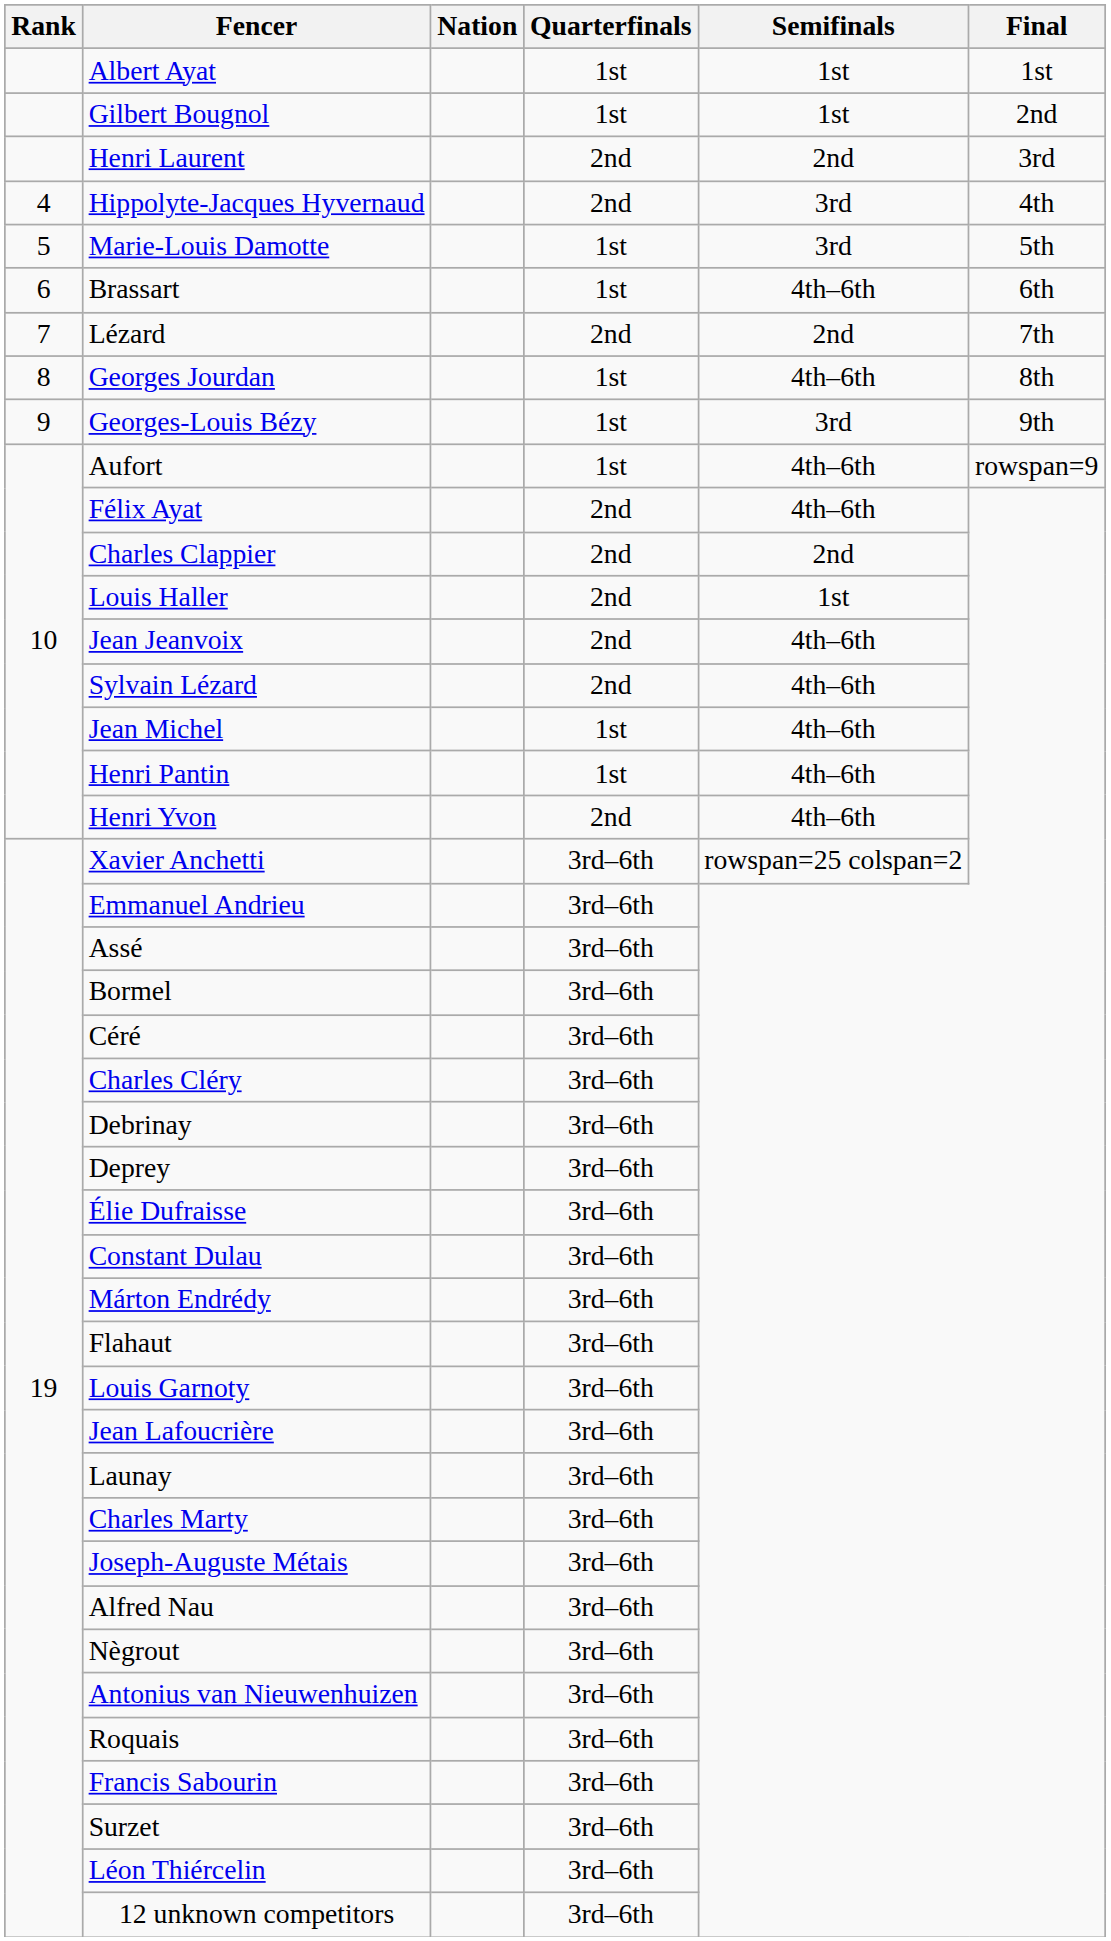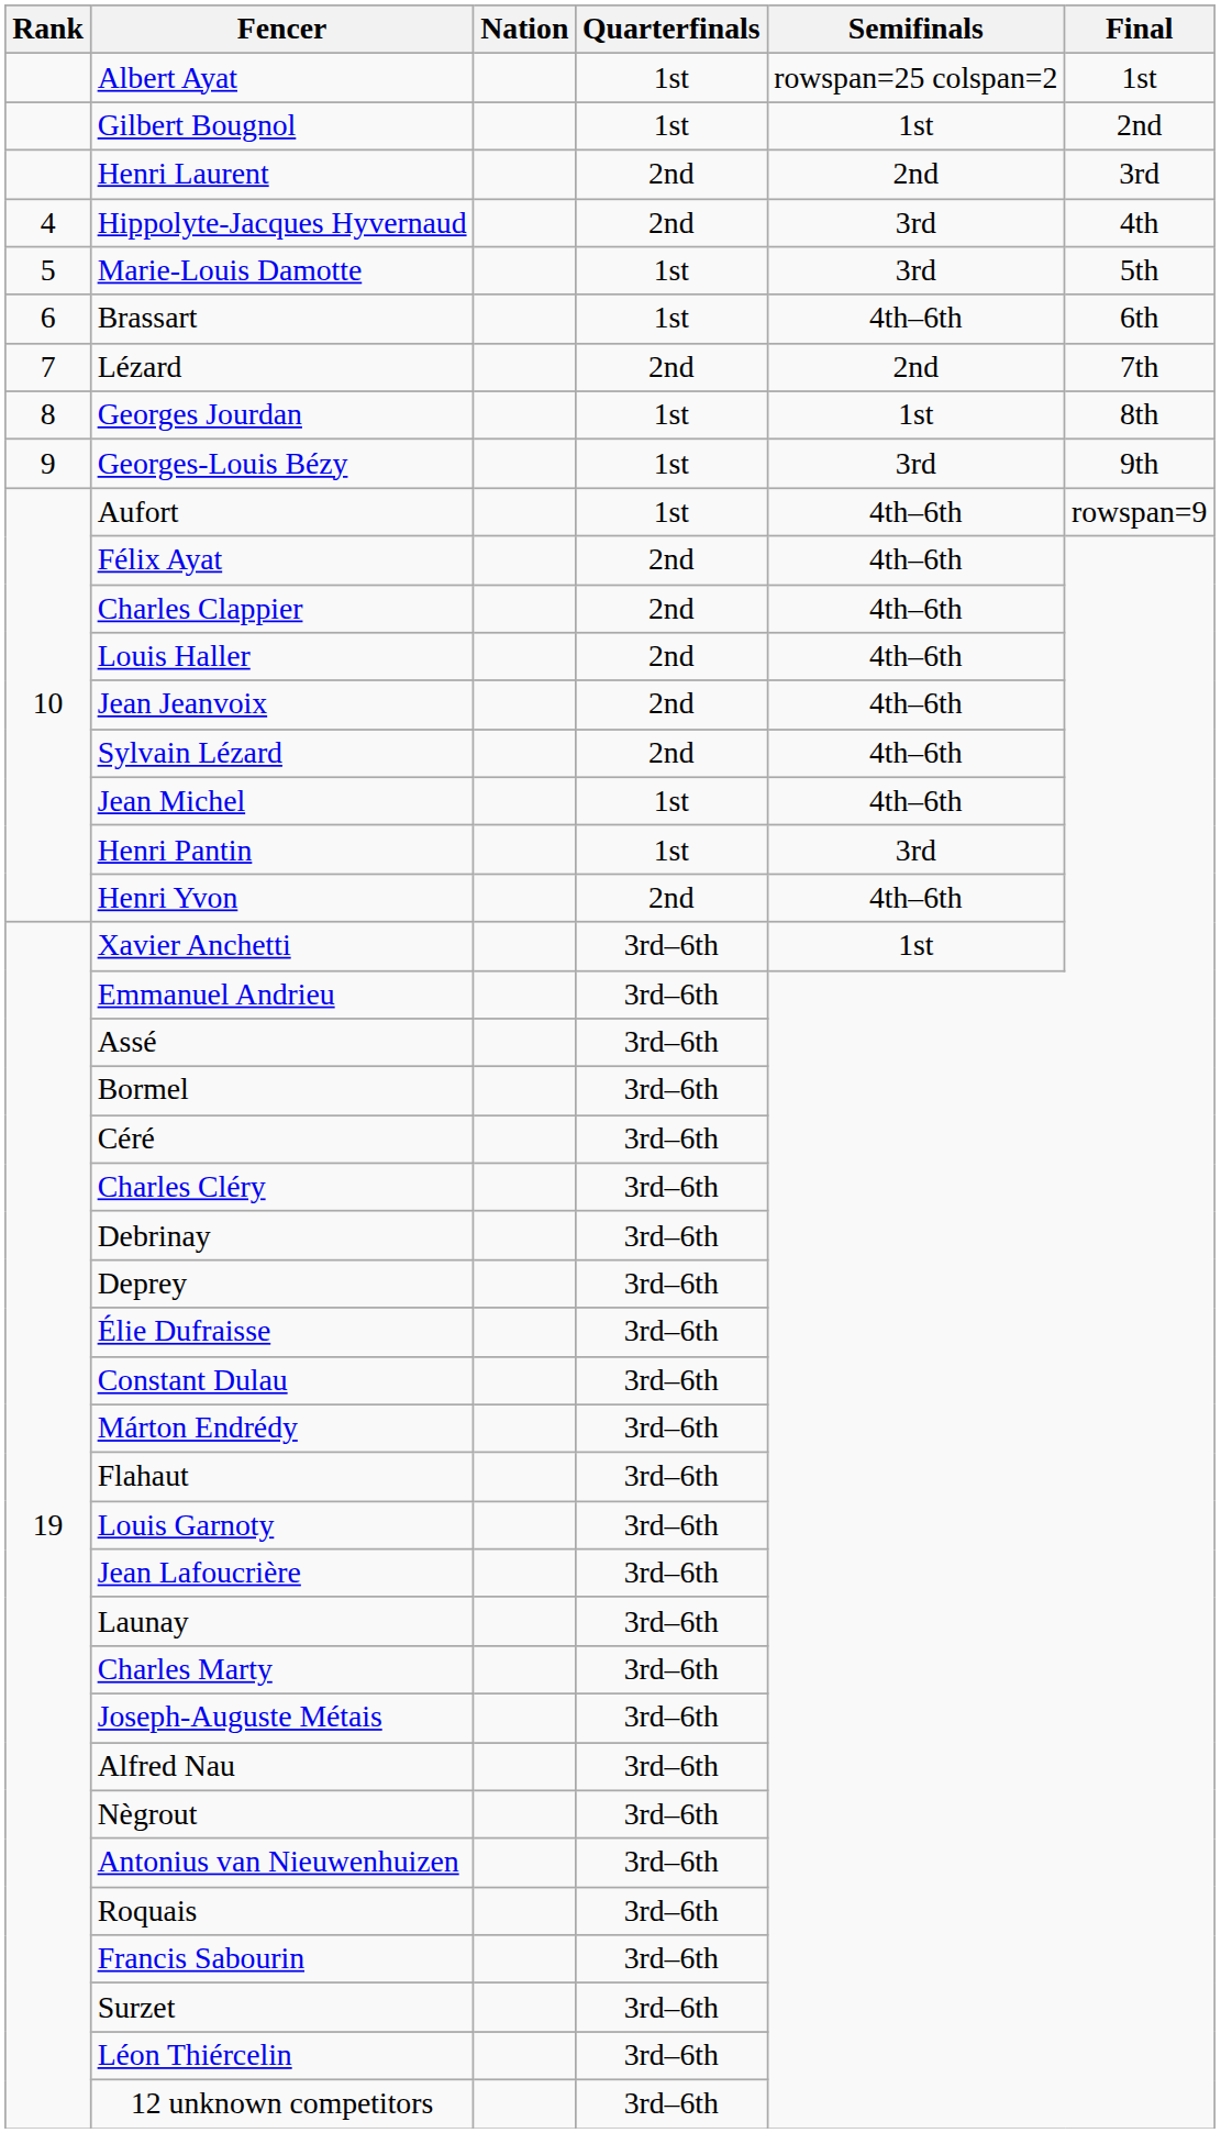Albert Ayat | Semifinals: 1st -> rowspan=25 colspan=2
Georges Jourdan | Semifinals: 4th–6th -> 1st
Charles Clappier | Semifinals: 2nd -> 4th–6th
Louis Haller | Semifinals: 1st -> 4th–6th
Henri Pantin | Semifinals: 4th–6th -> 3rd
Xavier Anchetti | Semifinals: rowspan=25 colspan=2 -> 1st
